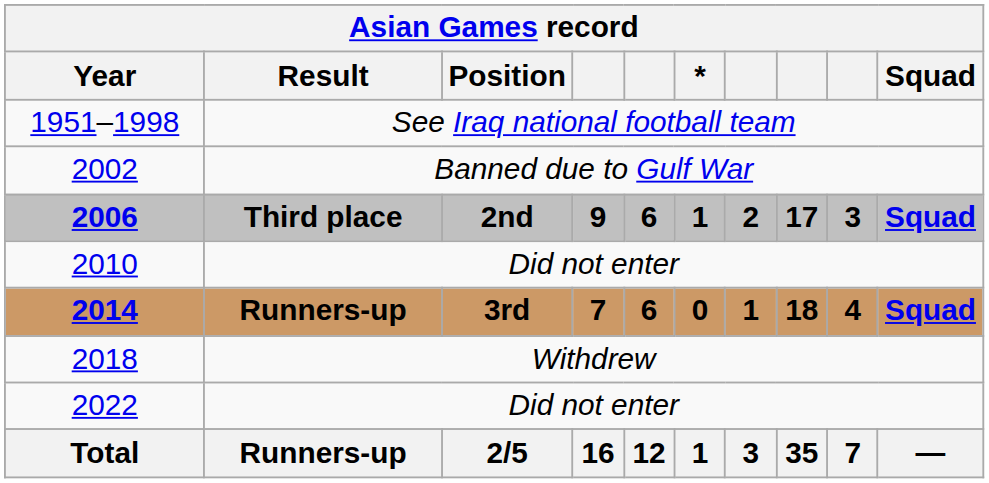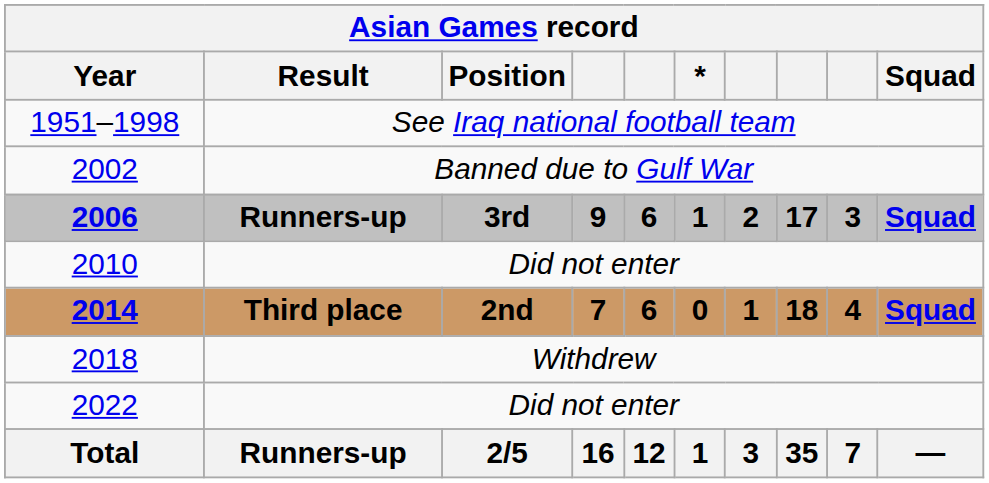2006 | Result: Third place -> Runners-up
2006 | Position: 2nd -> 3rd
2014 | Result: Runners-up -> Third place
2014 | Position: 3rd -> 2nd
